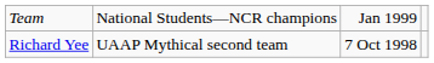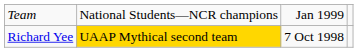Richard Yee | column 2: no background -> gold background
